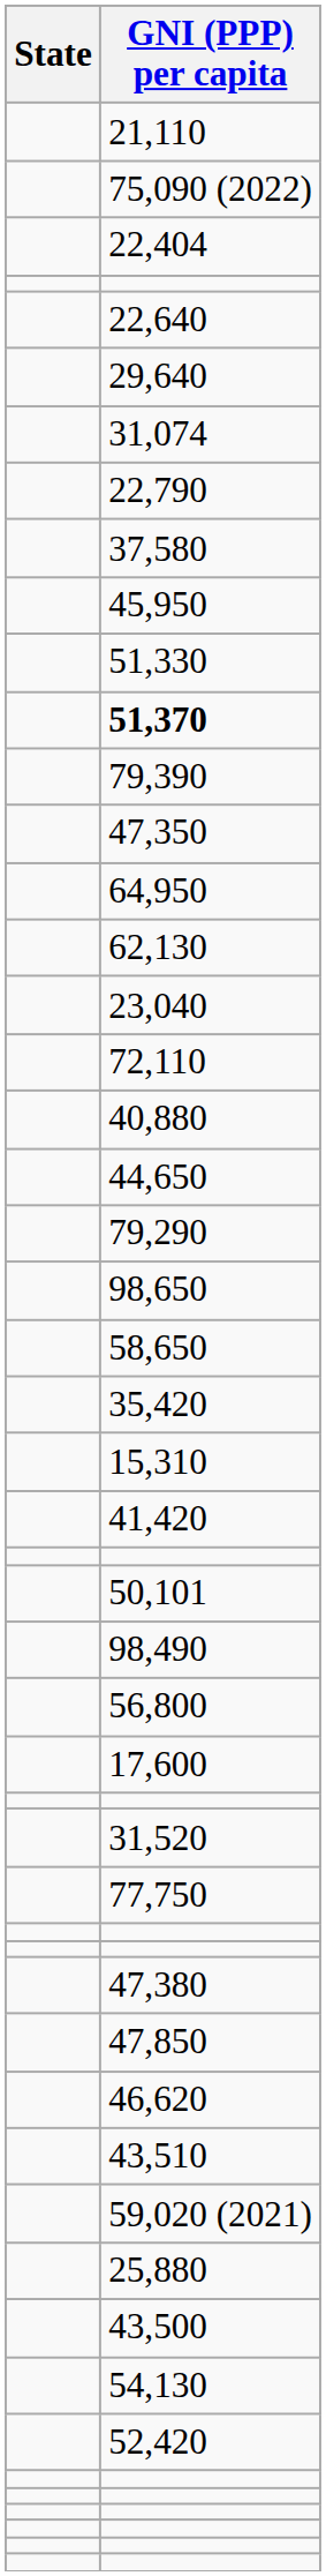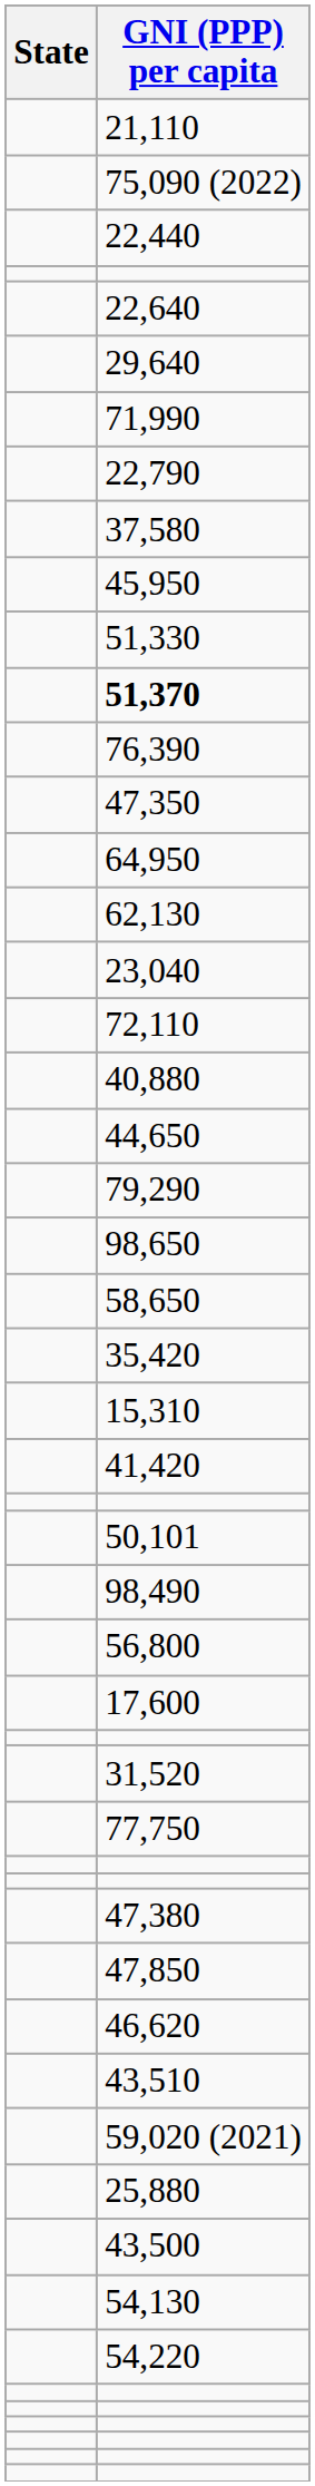row 4 | GNI (PPP) per capita: 22,404 -> 22,440
row 8 | GNI (PPP) per capita: 31,074 -> 71,990
row 14 | GNI (PPP) per capita: 79,390 -> 76,390
row 46 | GNI (PPP) per capita: 52,420 -> 54,220
